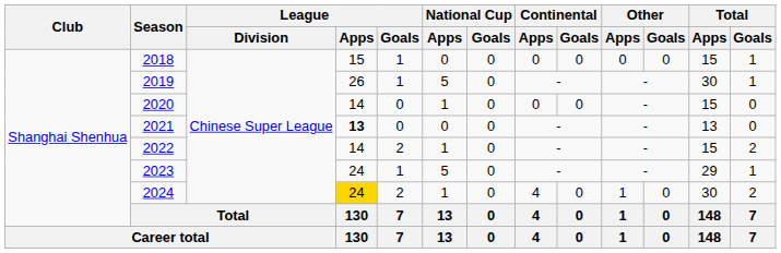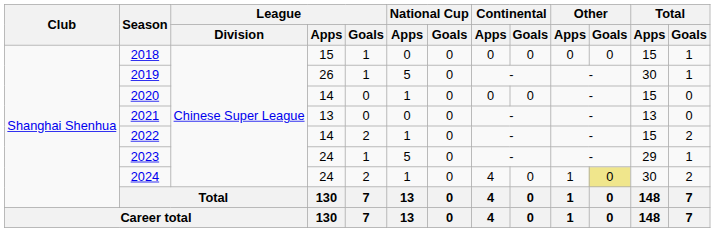2021 | League / Apps: bold -> normal
2024 | League / Apps: gold background -> no background
2024 | Other / Goals: no background -> khaki background
